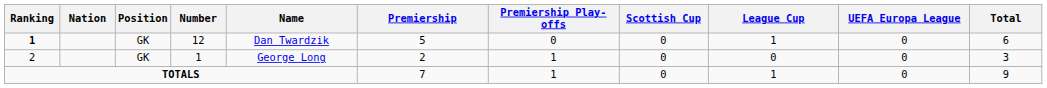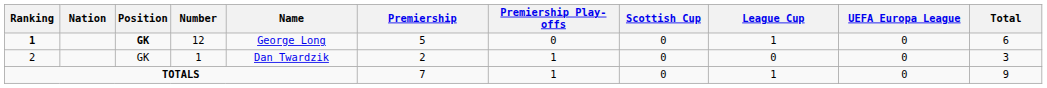row 2 | Position: normal -> bold
row 2 | Name: Dan Twardzik -> George Long
row 3 | Name: George Long -> Dan Twardzik
